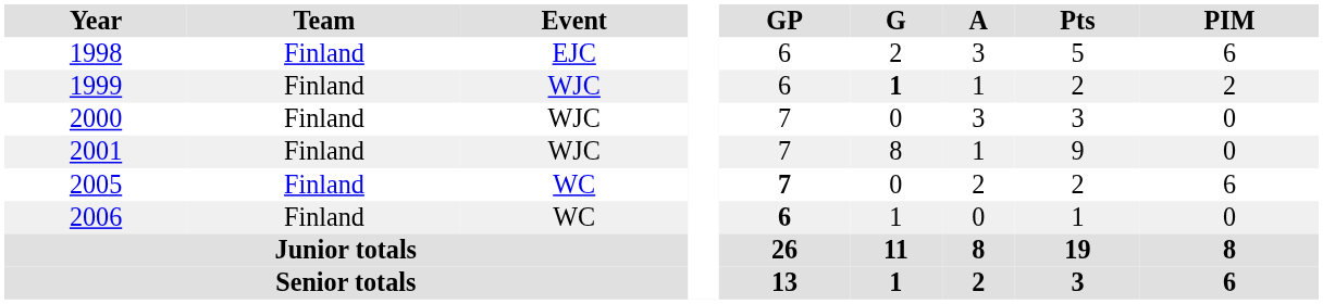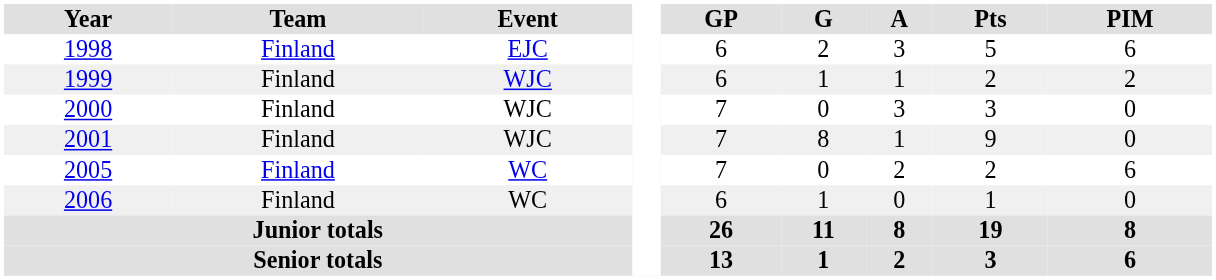1999 | G: bold -> normal
2005 | GP: bold -> normal
2006 | GP: bold -> normal
